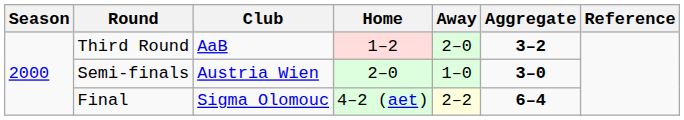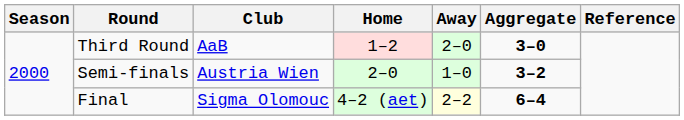Third Round | Aggregate: 3–2 -> 3–0
Semi-finals | Aggregate: 3–0 -> 3–2
